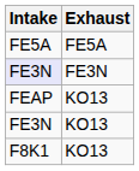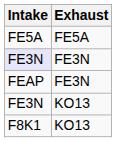row 4 | Exhaust: KO13 -> FE3N
